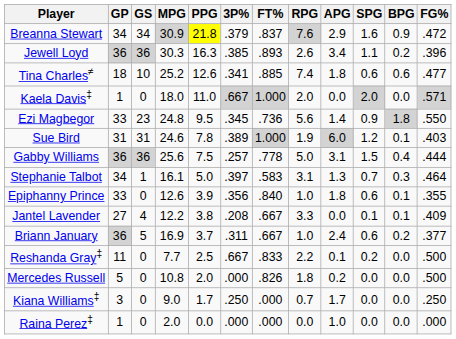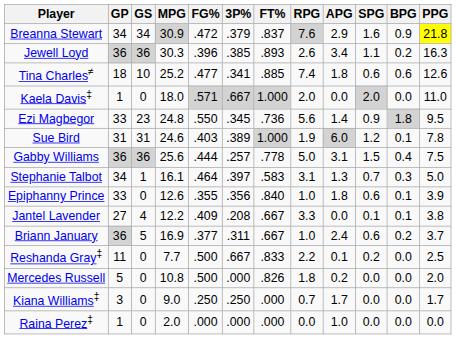columns swapped: FG% <-> PPG
